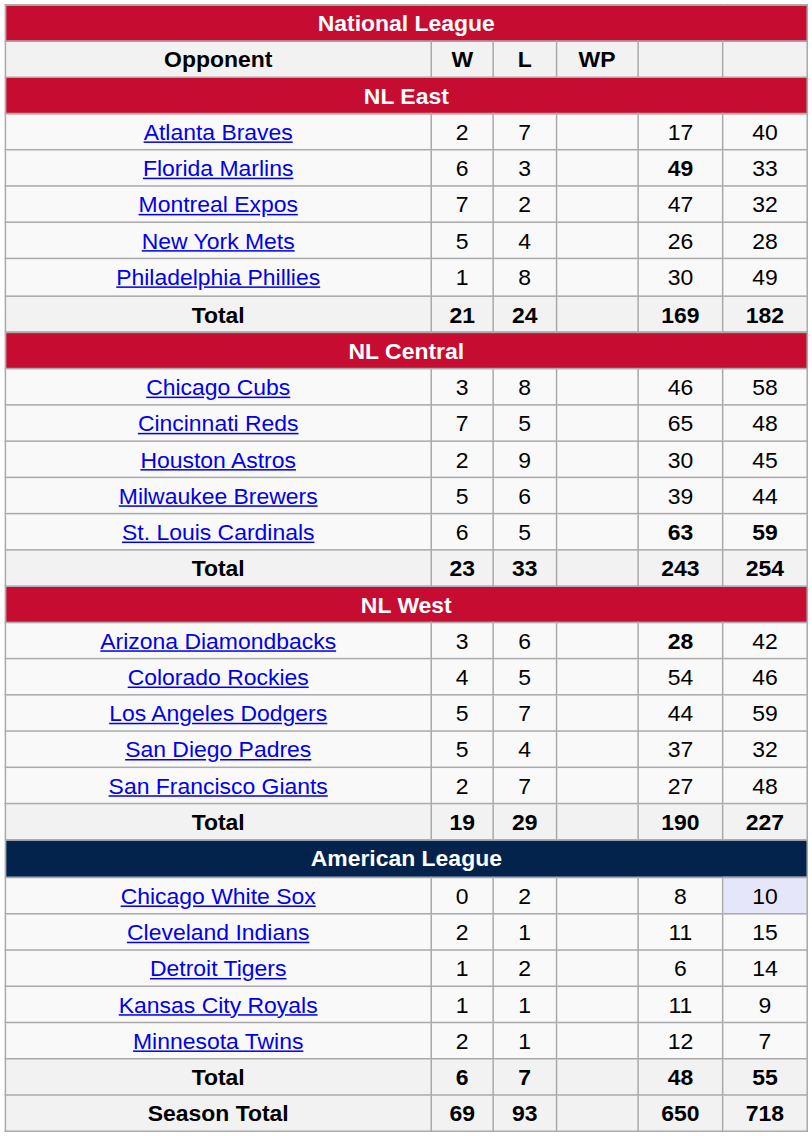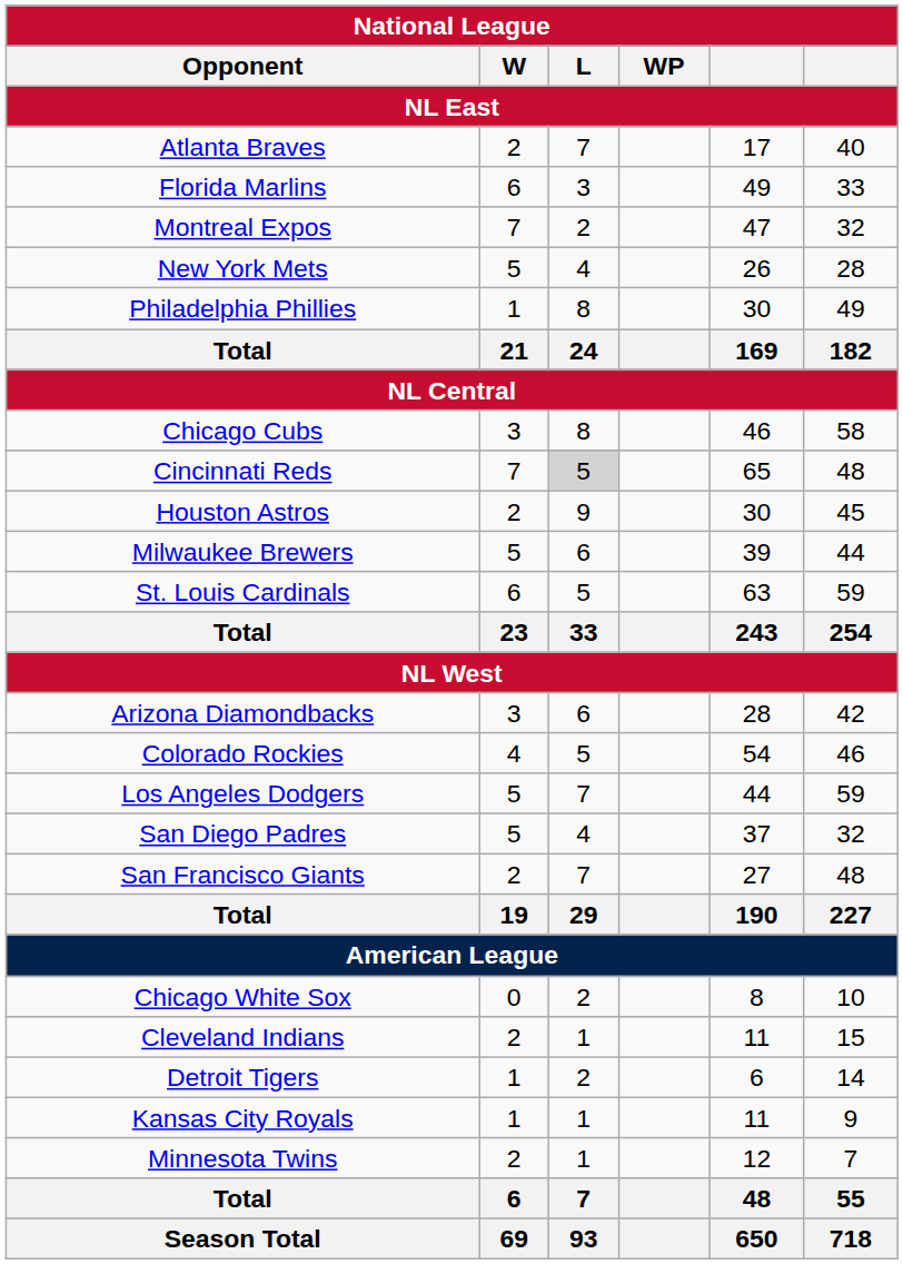Florida Marlins | column 5: bold -> normal
Cincinnati Reds | L: no background -> lightgrey background
St. Louis Cardinals | column 5: bold -> normal
St. Louis Cardinals | column 6: bold -> normal
Arizona Diamondbacks | column 5: bold -> normal
Chicago White Sox | column 6: lavender background -> no background
